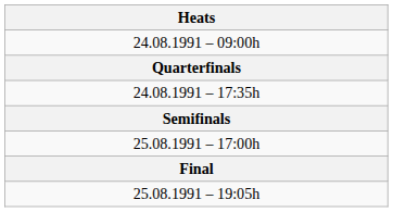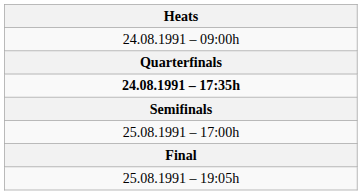row 4 | column 1: normal -> bold
